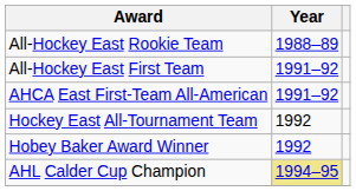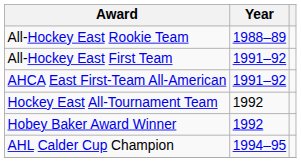AHL Calder Cup Champion | Year: khaki background -> no background
